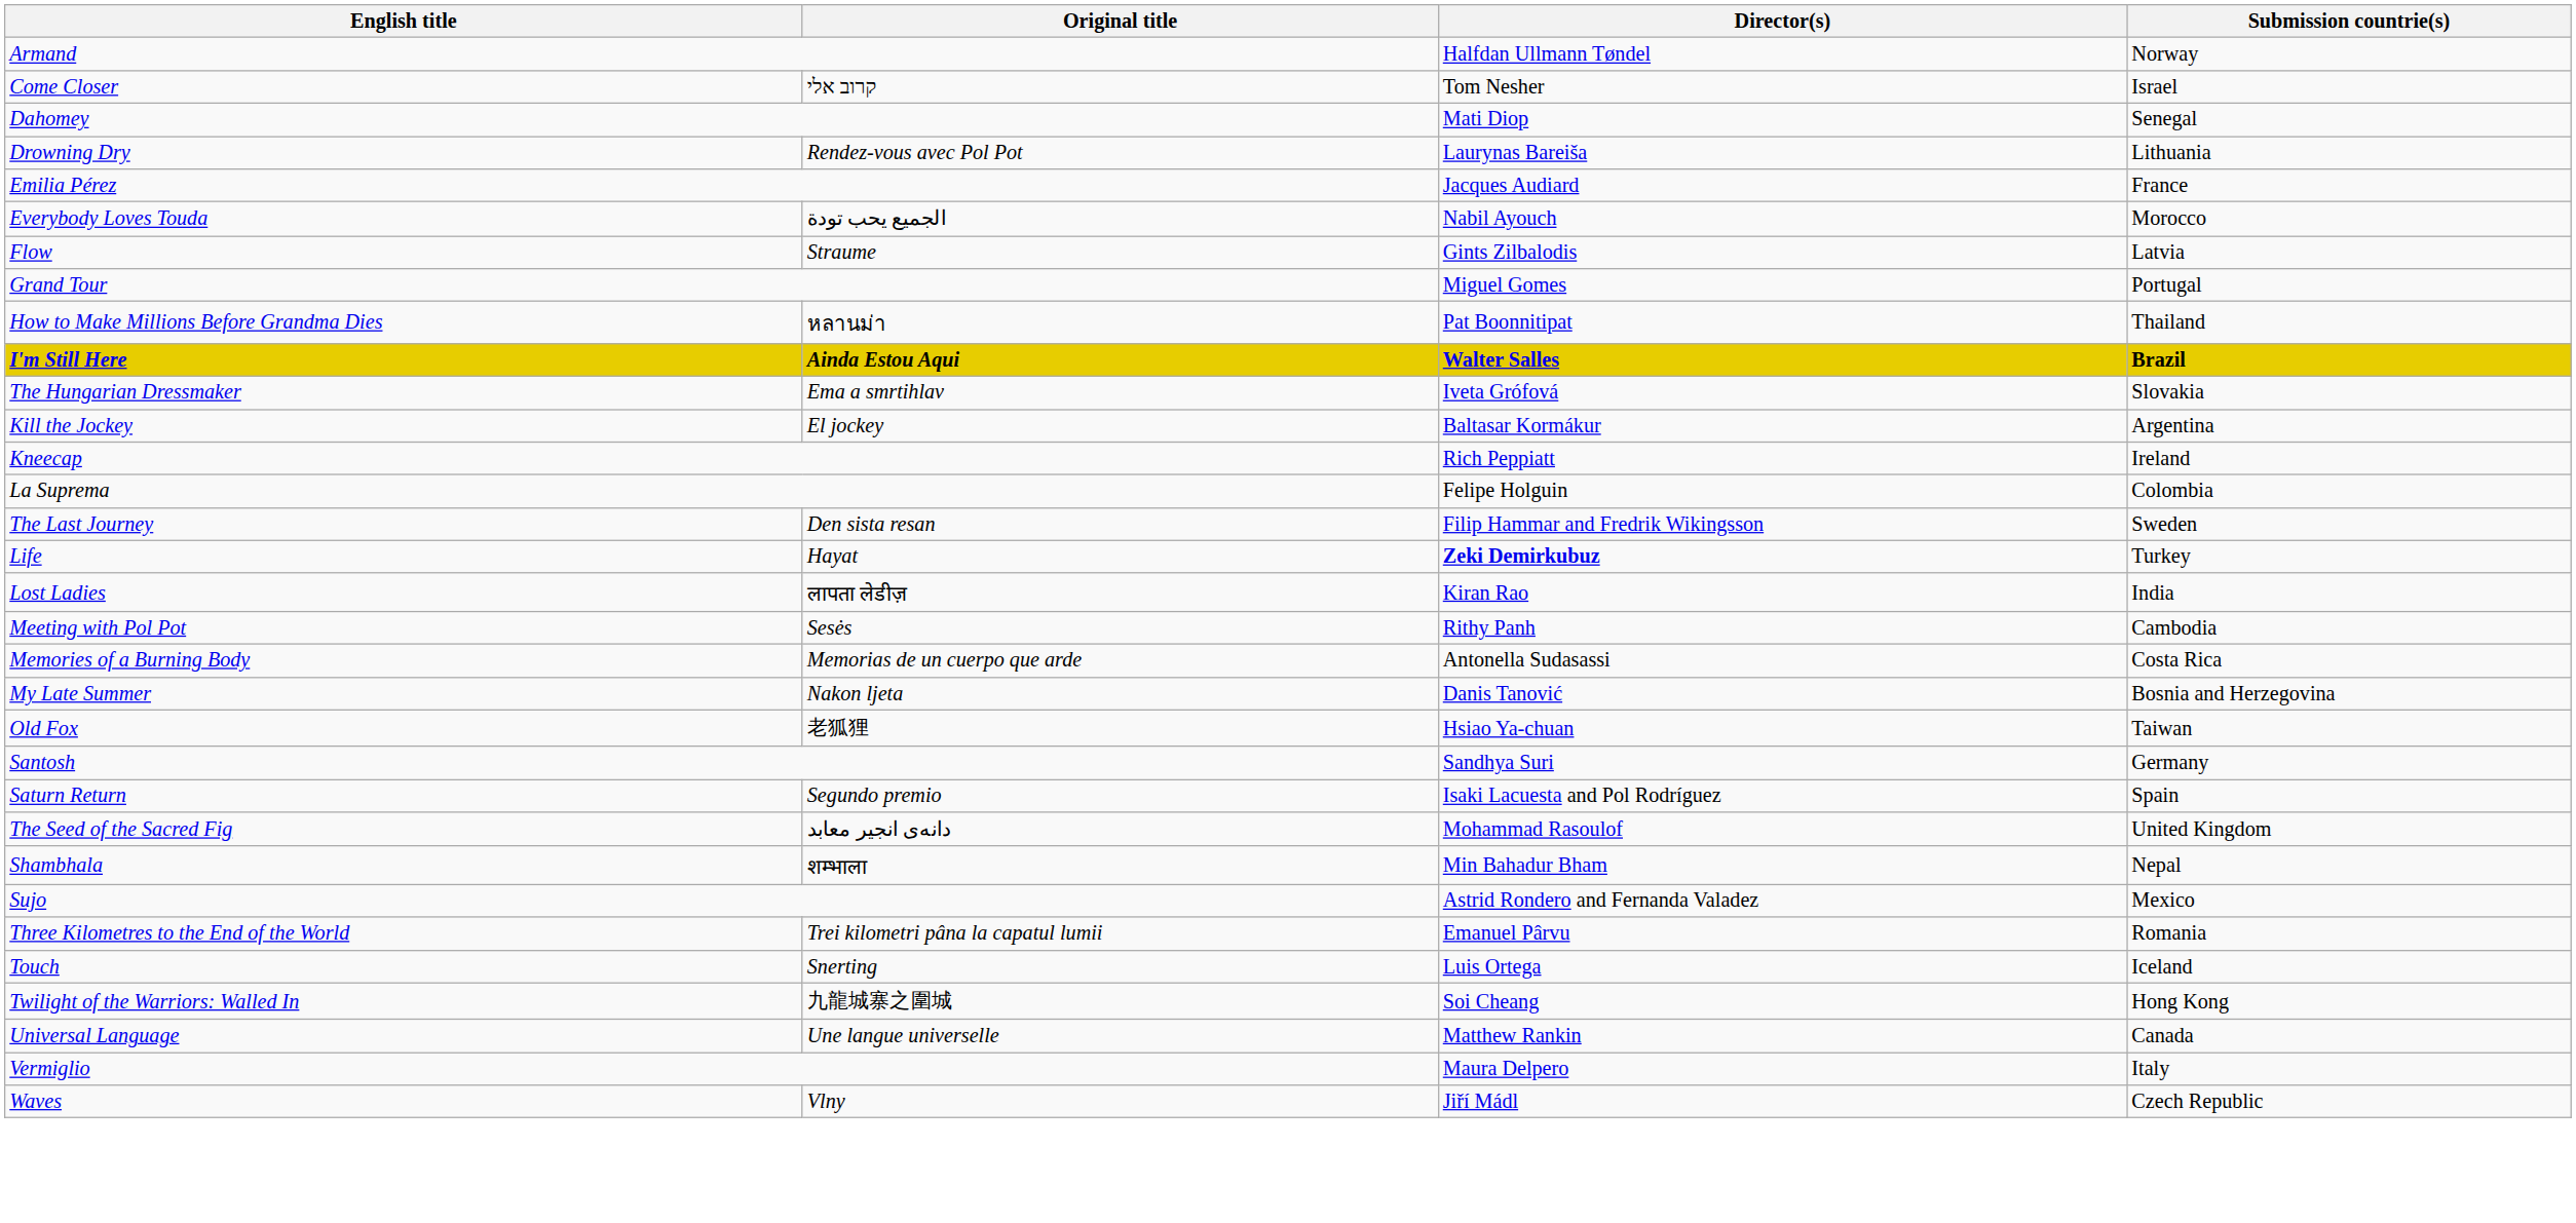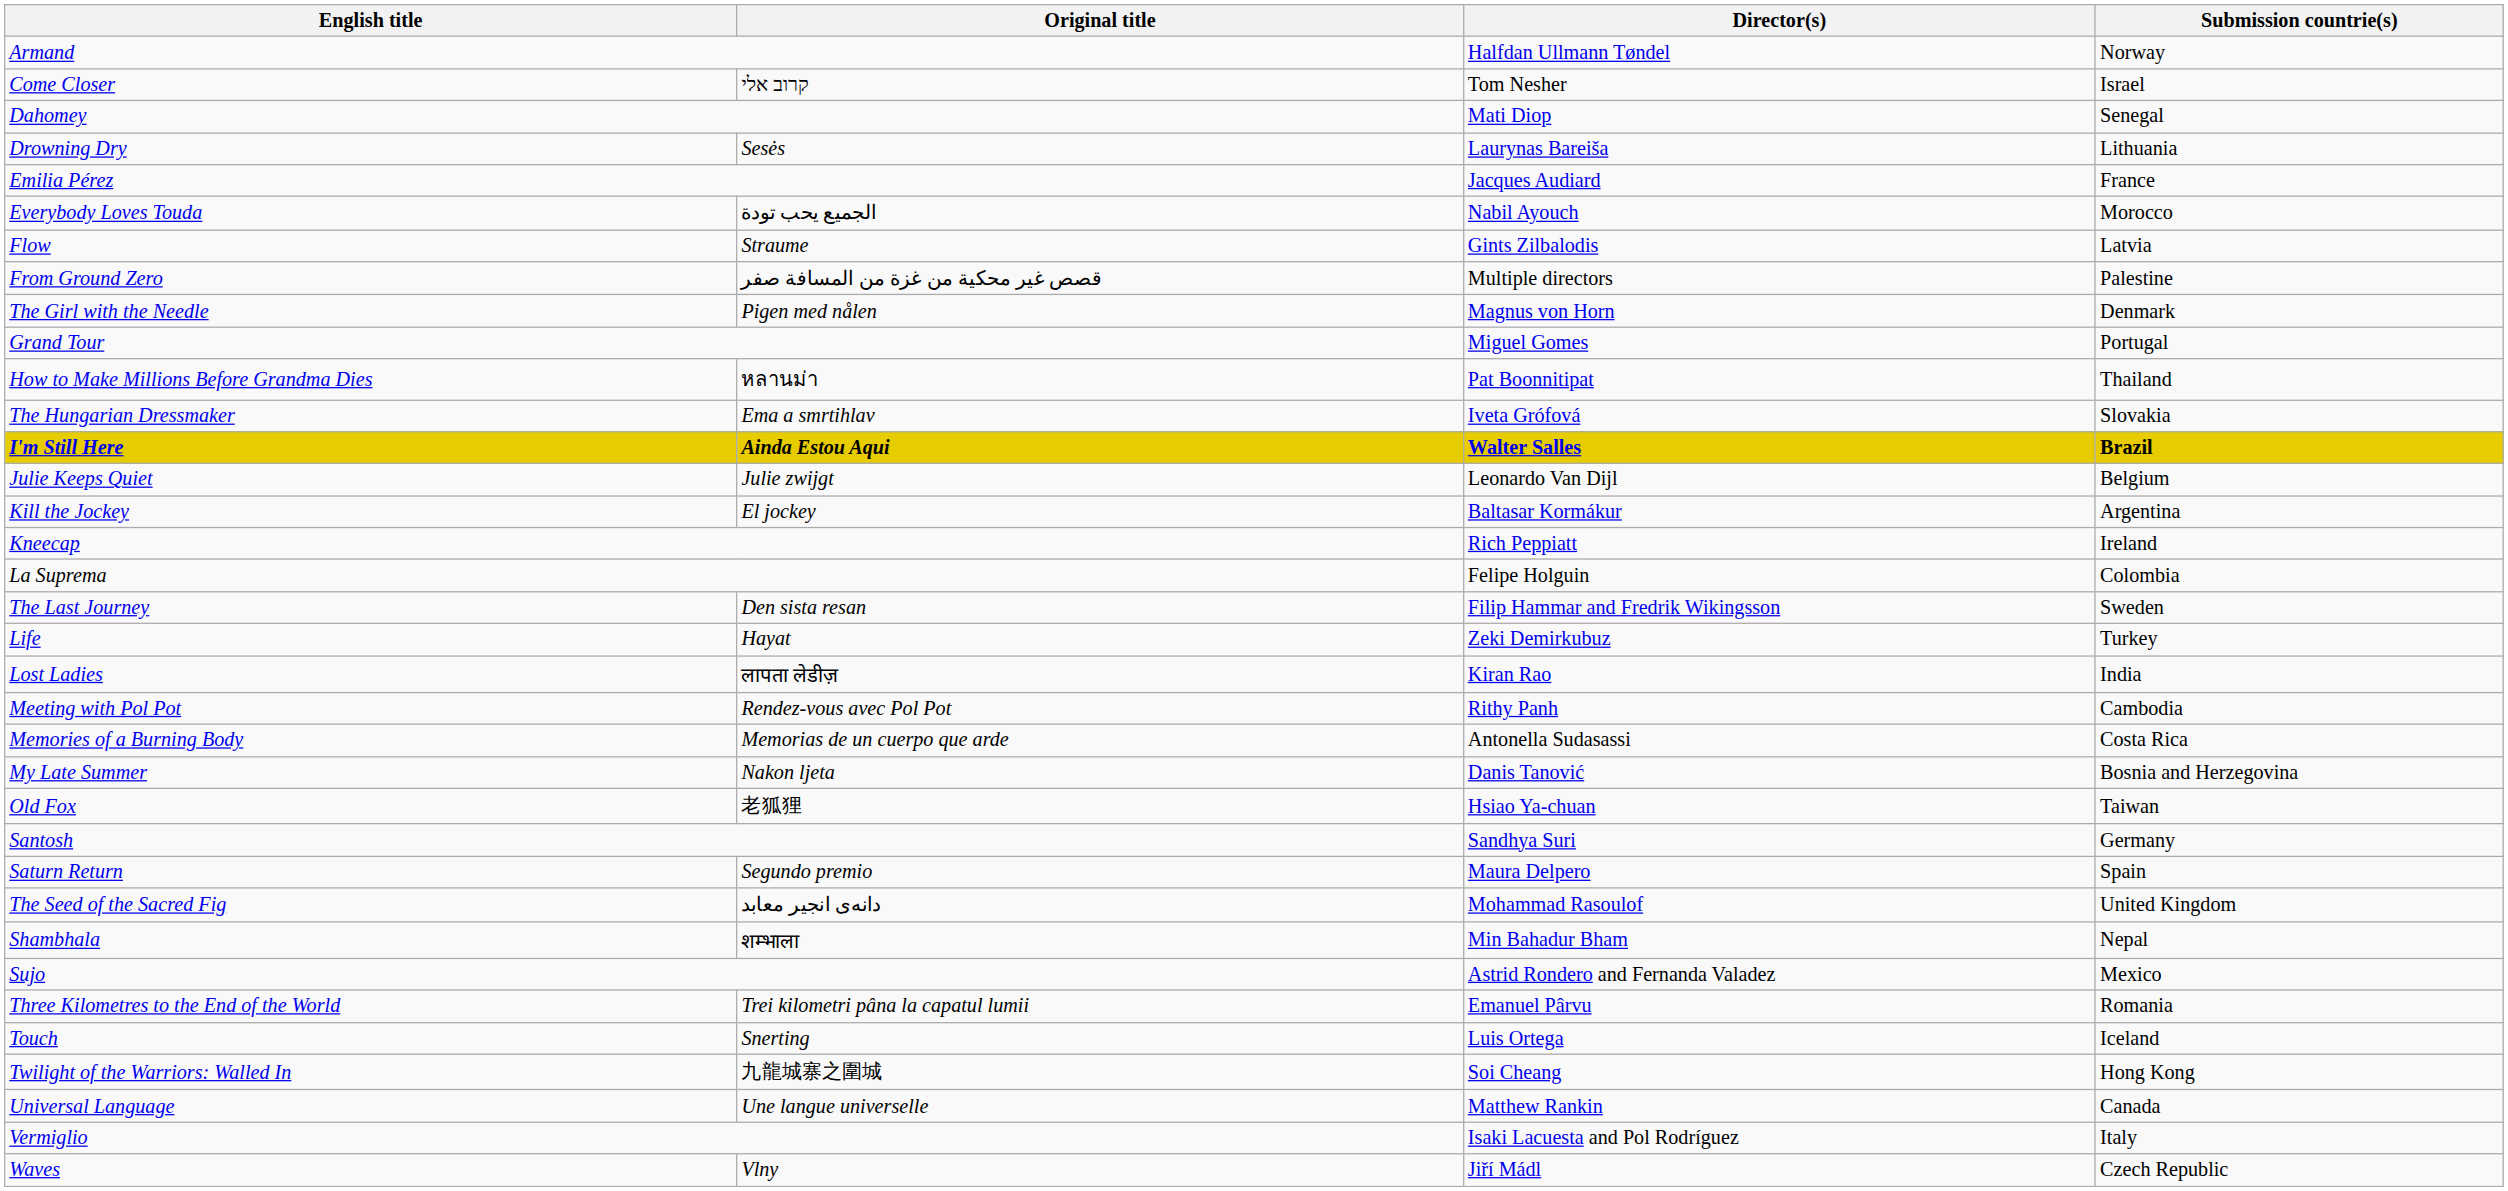Drowning Dry | Original title: Rendez-vous avec Pol Pot -> Sesės
+ row: From Ground Zero | قصص غير محكية من غزة من المسافة صفر | Multiple directors | Palestine
+ row: The Girl with the Needle | Pigen med nålen | Magnus von Horn | Denmark
rows swapped: The Hungarian Dressmaker <-> I'm Still Here
+ row: Julie Keeps Quiet | Julie zwijgt | Leonardo Van Dijl | Belgium
Life | Director(s): bold -> normal
Meeting with Pol Pot | Original title: Sesės -> Rendez-vous avec Pol Pot
Saturn Return | Director(s): Isaki Lacuesta and Pol Rodríguez -> Maura Delpero
Vermiglio | Director(s): Maura Delpero -> Isaki Lacuesta and Pol Rodríguez
